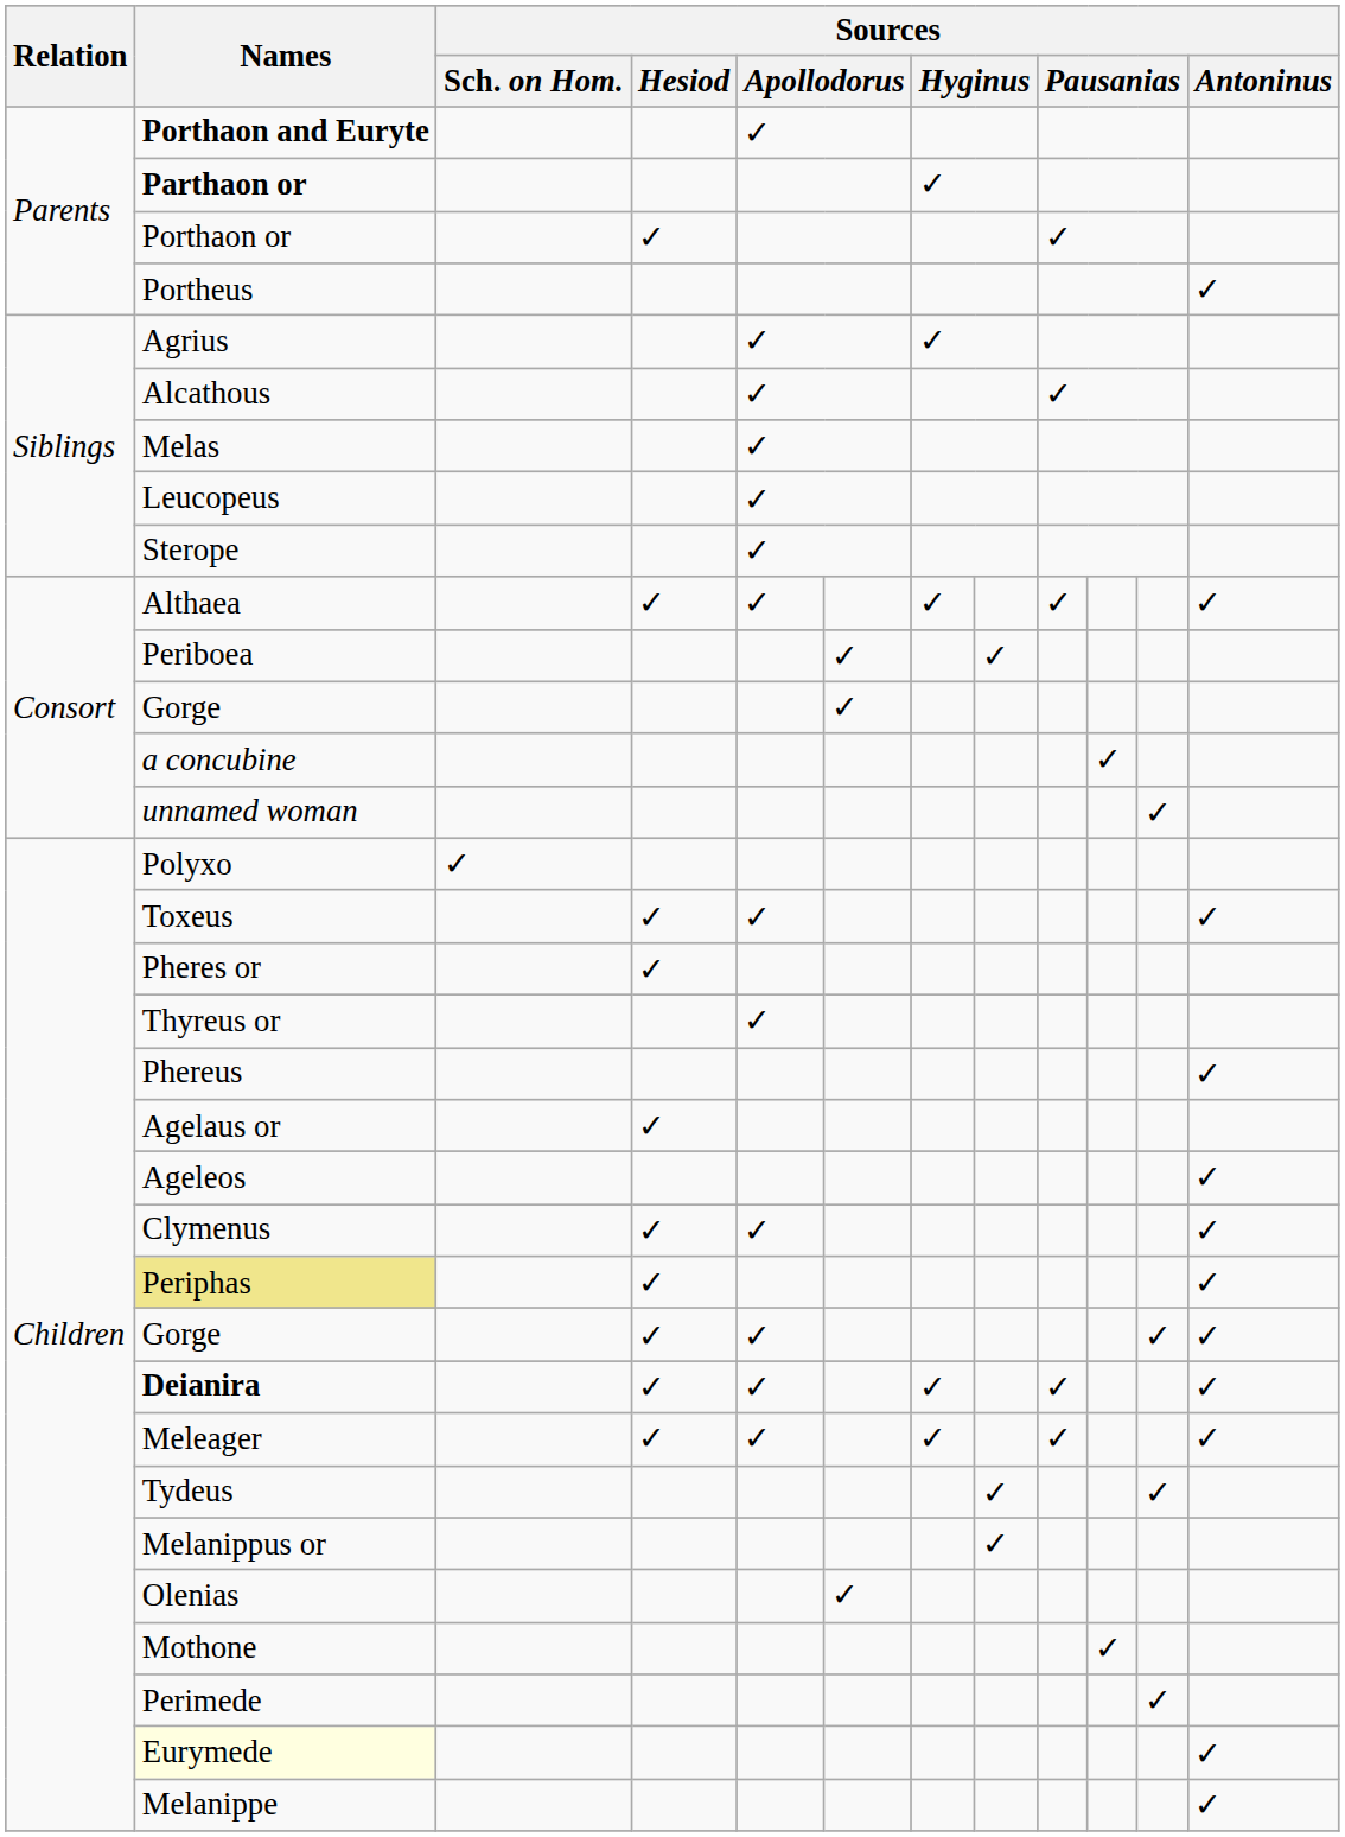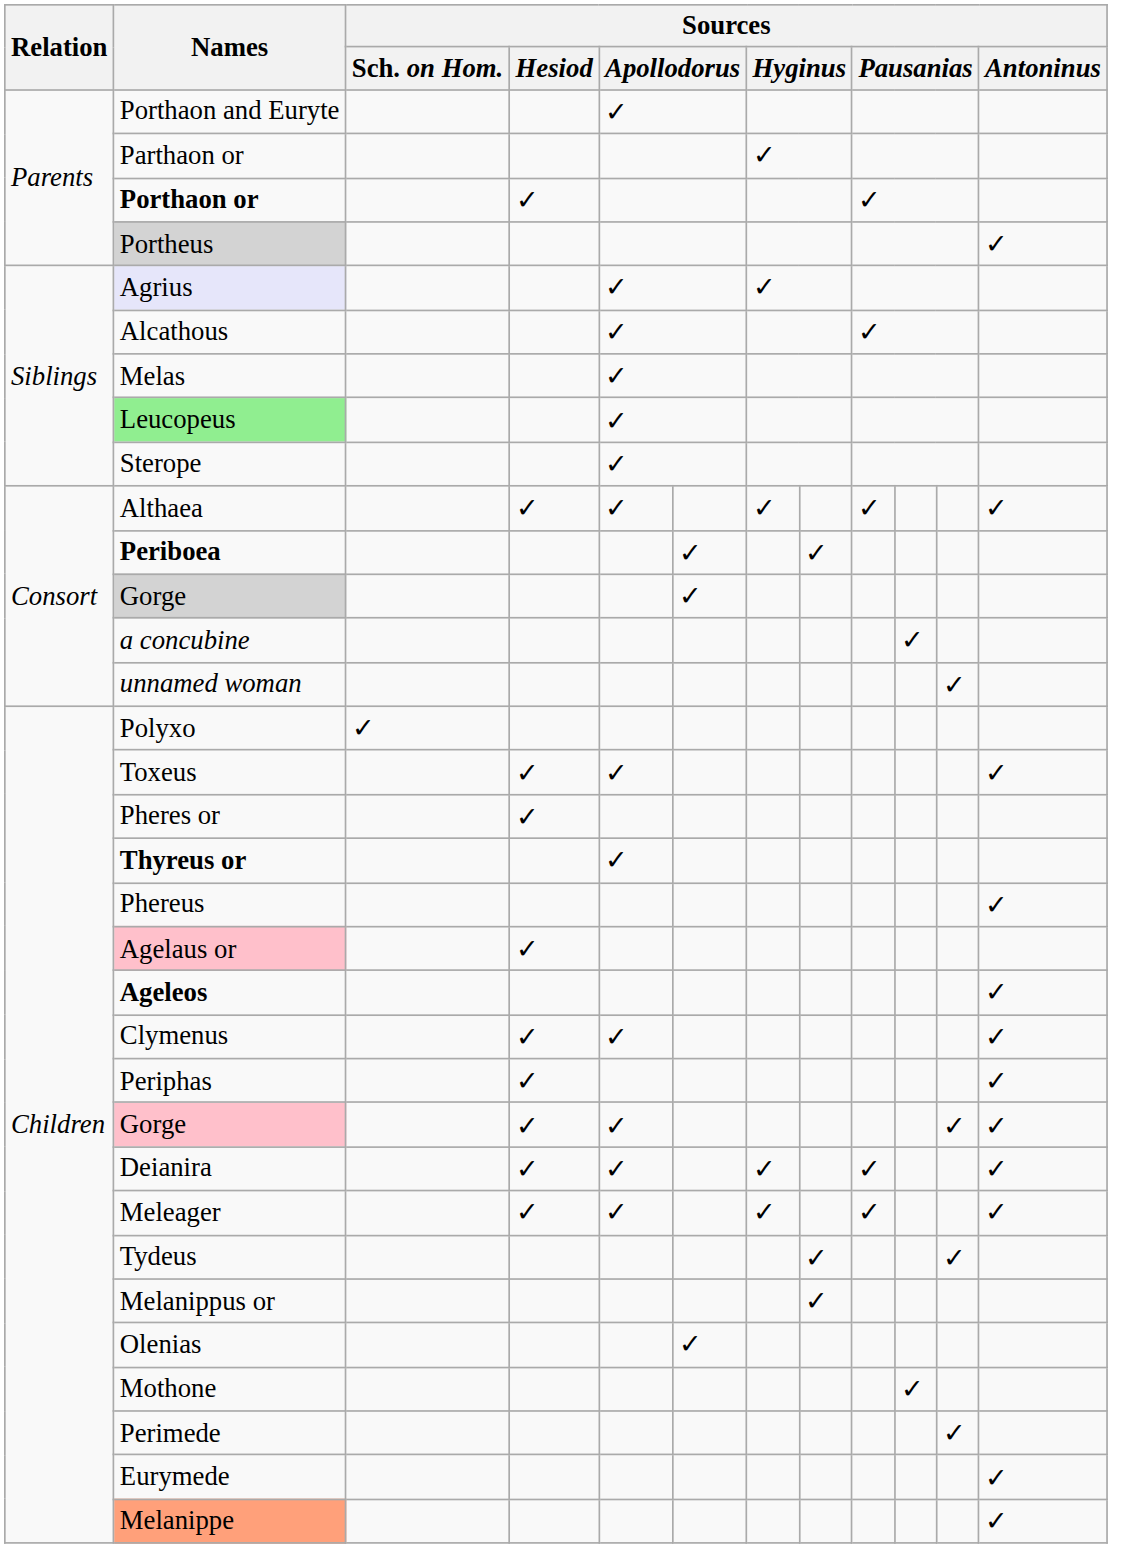Porthaon and Euryte | Names: bold -> normal
Parthaon or | Names: bold -> normal
Porthaon or | Names: normal -> bold
Portheus | Names: no background -> lightgrey background
Agrius | Names: no background -> lavender background
Leucopeus | Names: no background -> lightgreen background
Periboea | Names: normal -> bold
Consort / Gorge | Names: no background -> lightgrey background
Thyreus or | Names: normal -> bold
Agelaus or | Names: no background -> pink background
Ageleos | Names: normal -> bold
Periphas | Names: khaki background -> no background
Children / Gorge | Names: no background -> pink background
Deianira | Names: bold -> normal
Eurymede | Names: lightyellow background -> no background
Melanippe | Names: no background -> lightsalmon background
